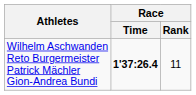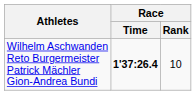row 3 | Race / Rank: 11 -> 10
